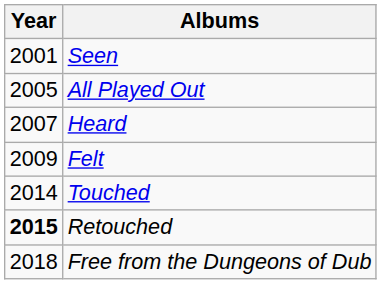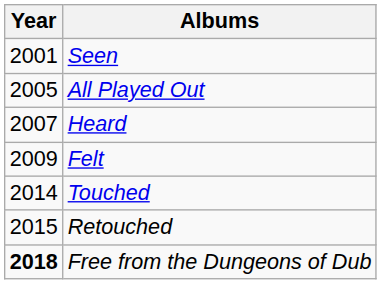Retouched | Year: bold -> normal
Free from the Dungeons of Dub | Year: normal -> bold
